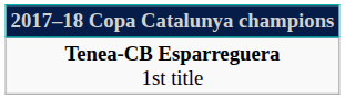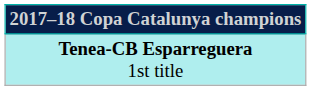row 2 | column 1: no background -> paleturquoise background
